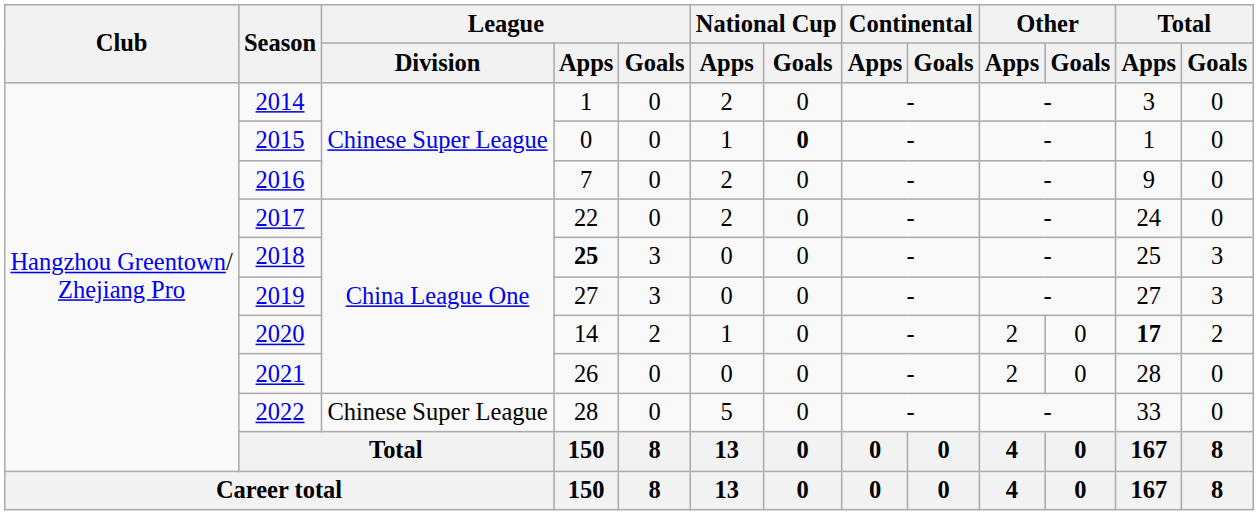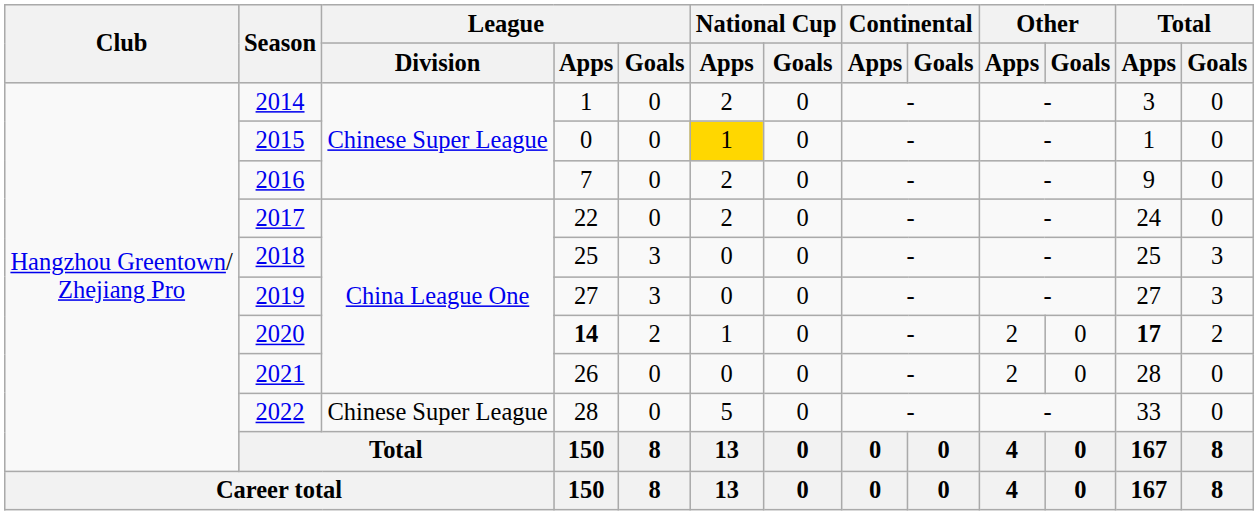2015 | National Cup / Apps: no background -> gold background
2015 | National Cup / Goals: bold -> normal
2018 | League / Apps: bold -> normal
2020 | League / Apps: normal -> bold
